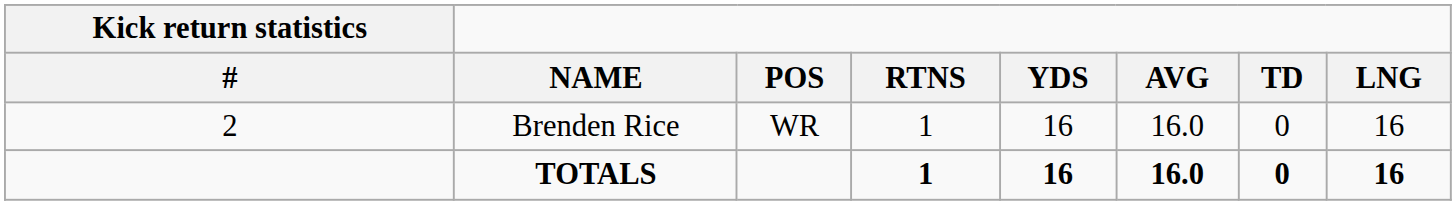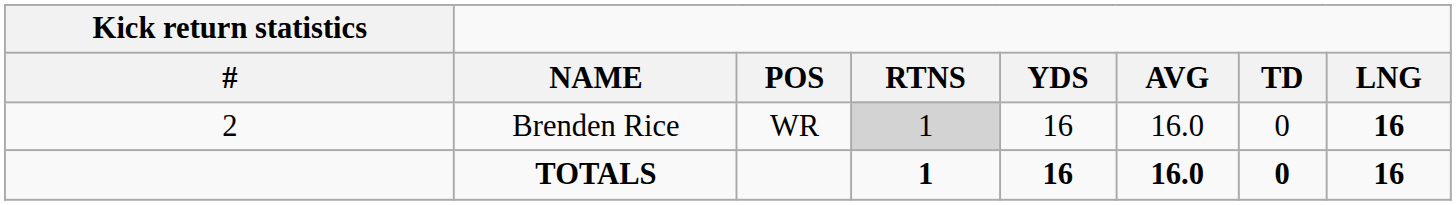Brenden Rice | RTNS: no background -> lightgrey background
Brenden Rice | LNG: normal -> bold
